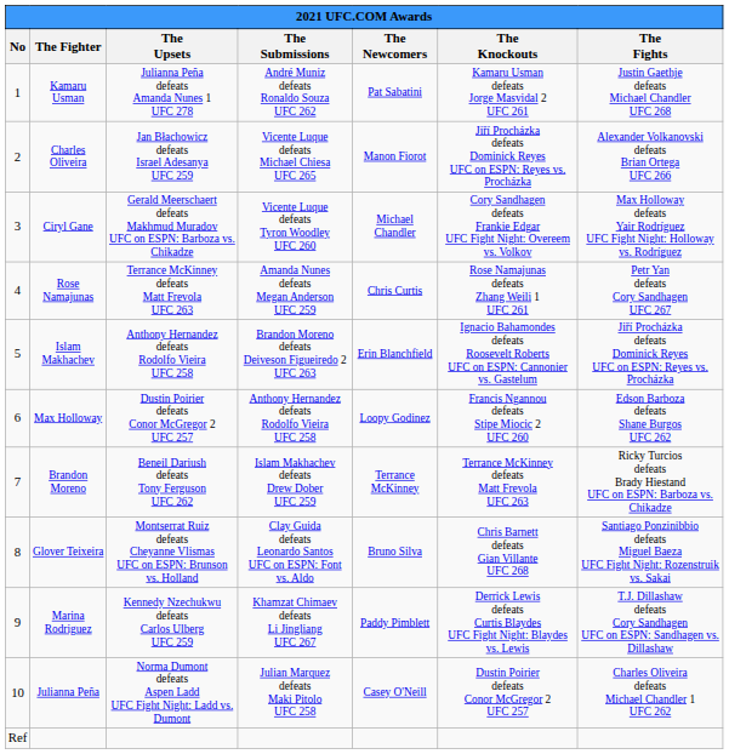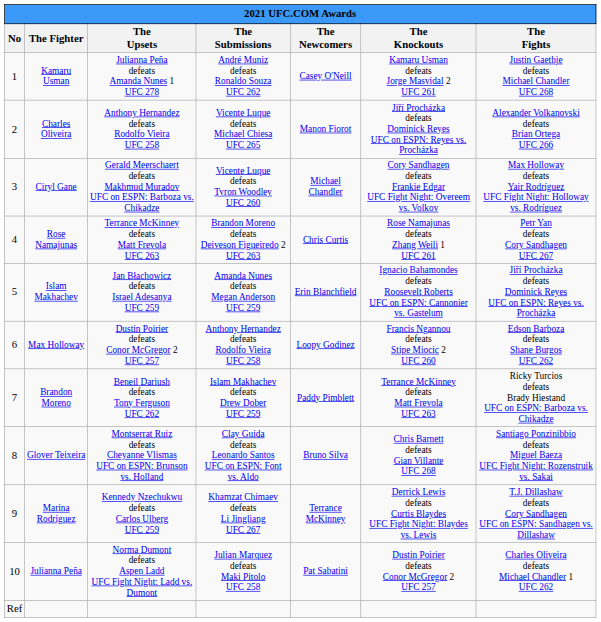Kamaru Usman | The Newcomers: Pat Sabatini -> Casey O'Neill
Charles Oliveira | The Upsets: Jan Błachowicz defeats Israel Adesanya UFC 259 -> Anthony Hernandez defeats Rodolfo Vieira UFC 258
Rose Namajunas | The Submissions: Amanda Nunes defeats Megan Anderson UFC 259 -> Brandon Moreno defeats Deiveson Figueiredo 2 UFC 263
Islam Makhachev | The Upsets: Anthony Hernandez defeats Rodolfo Vieira UFC 258 -> Jan Błachowicz defeats Israel Adesanya UFC 259
Islam Makhachev | The Submissions: Brandon Moreno defeats Deiveson Figueiredo 2 UFC 263 -> Amanda Nunes defeats Megan Anderson UFC 259
Brandon Moreno | The Newcomers: Terrance McKinney -> Paddy Pimblett
Marina Rodriguez | The Newcomers: Paddy Pimblett -> Terrance McKinney
Julianna Peña | The Newcomers: Casey O'Neill -> Pat Sabatini
